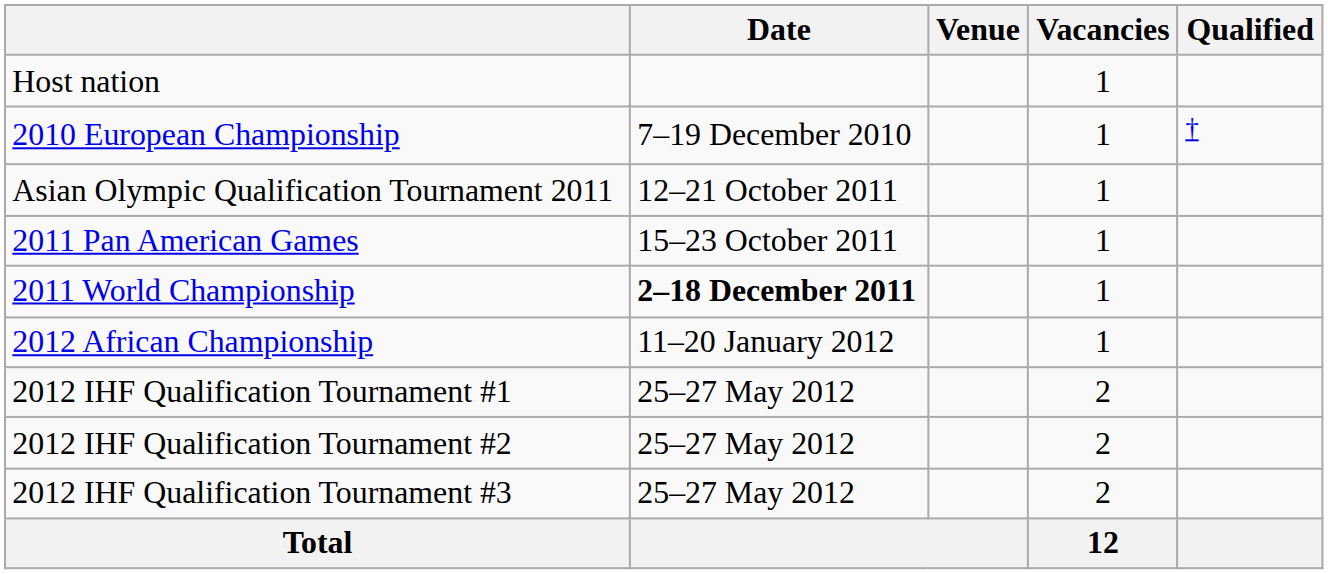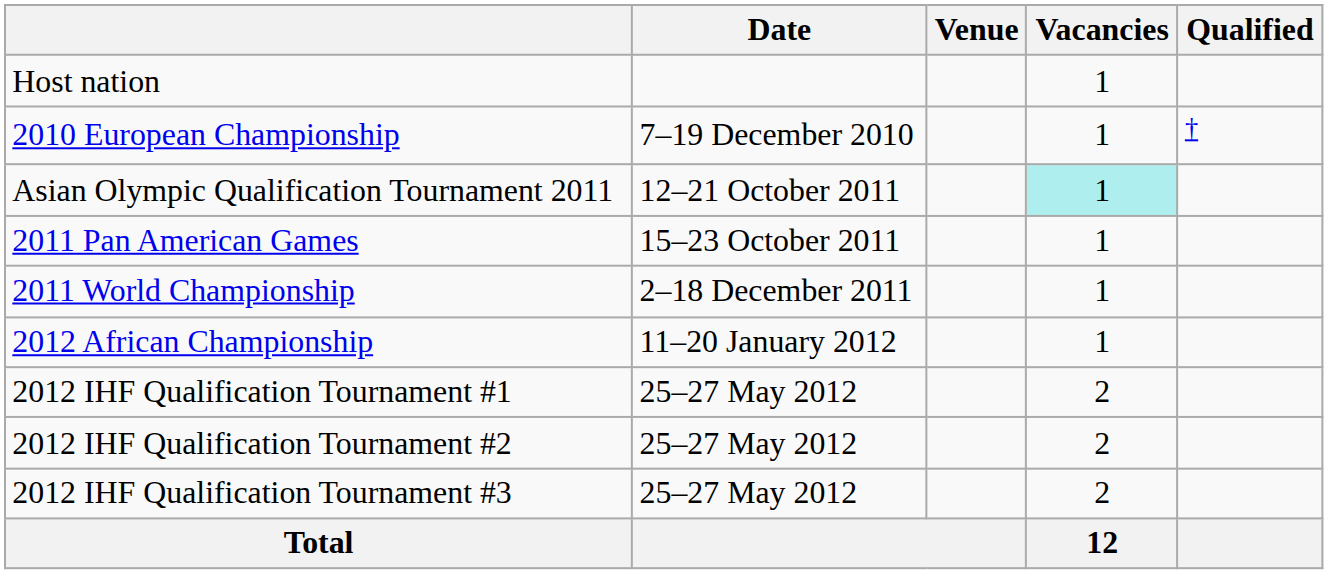Asian Olympic Qualification Tournament 2011 | Vacancies: no background -> paleturquoise background
2011 World Championship | Date: bold -> normal
